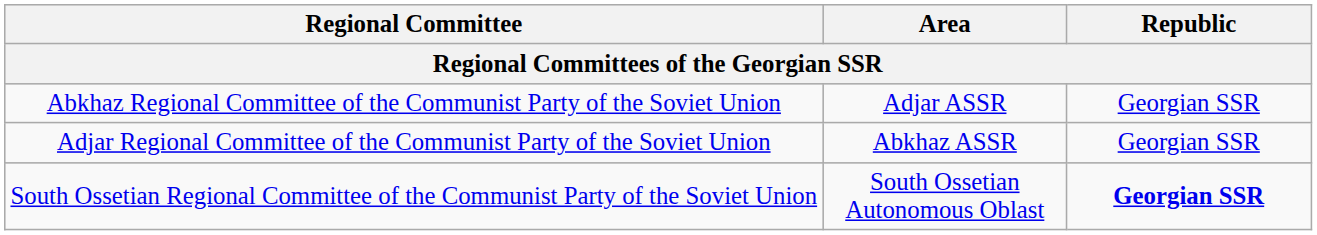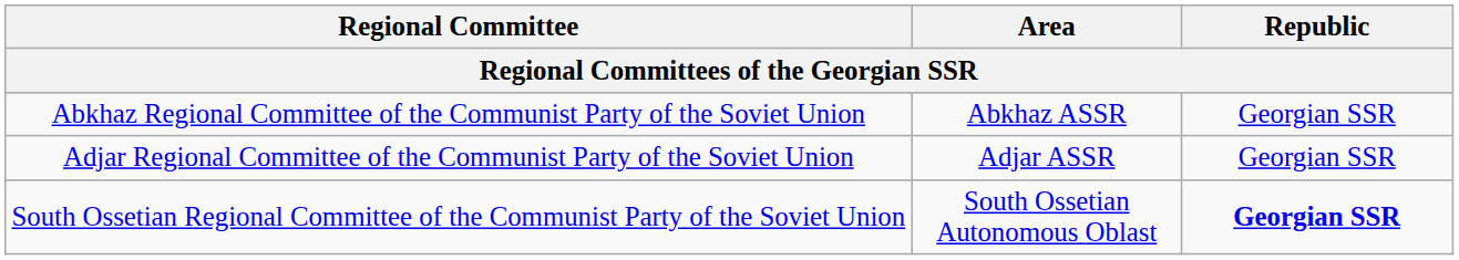row 3 | Area: Adjar ASSR -> Abkhaz ASSR
row 4 | Area: Abkhaz ASSR -> Adjar ASSR
